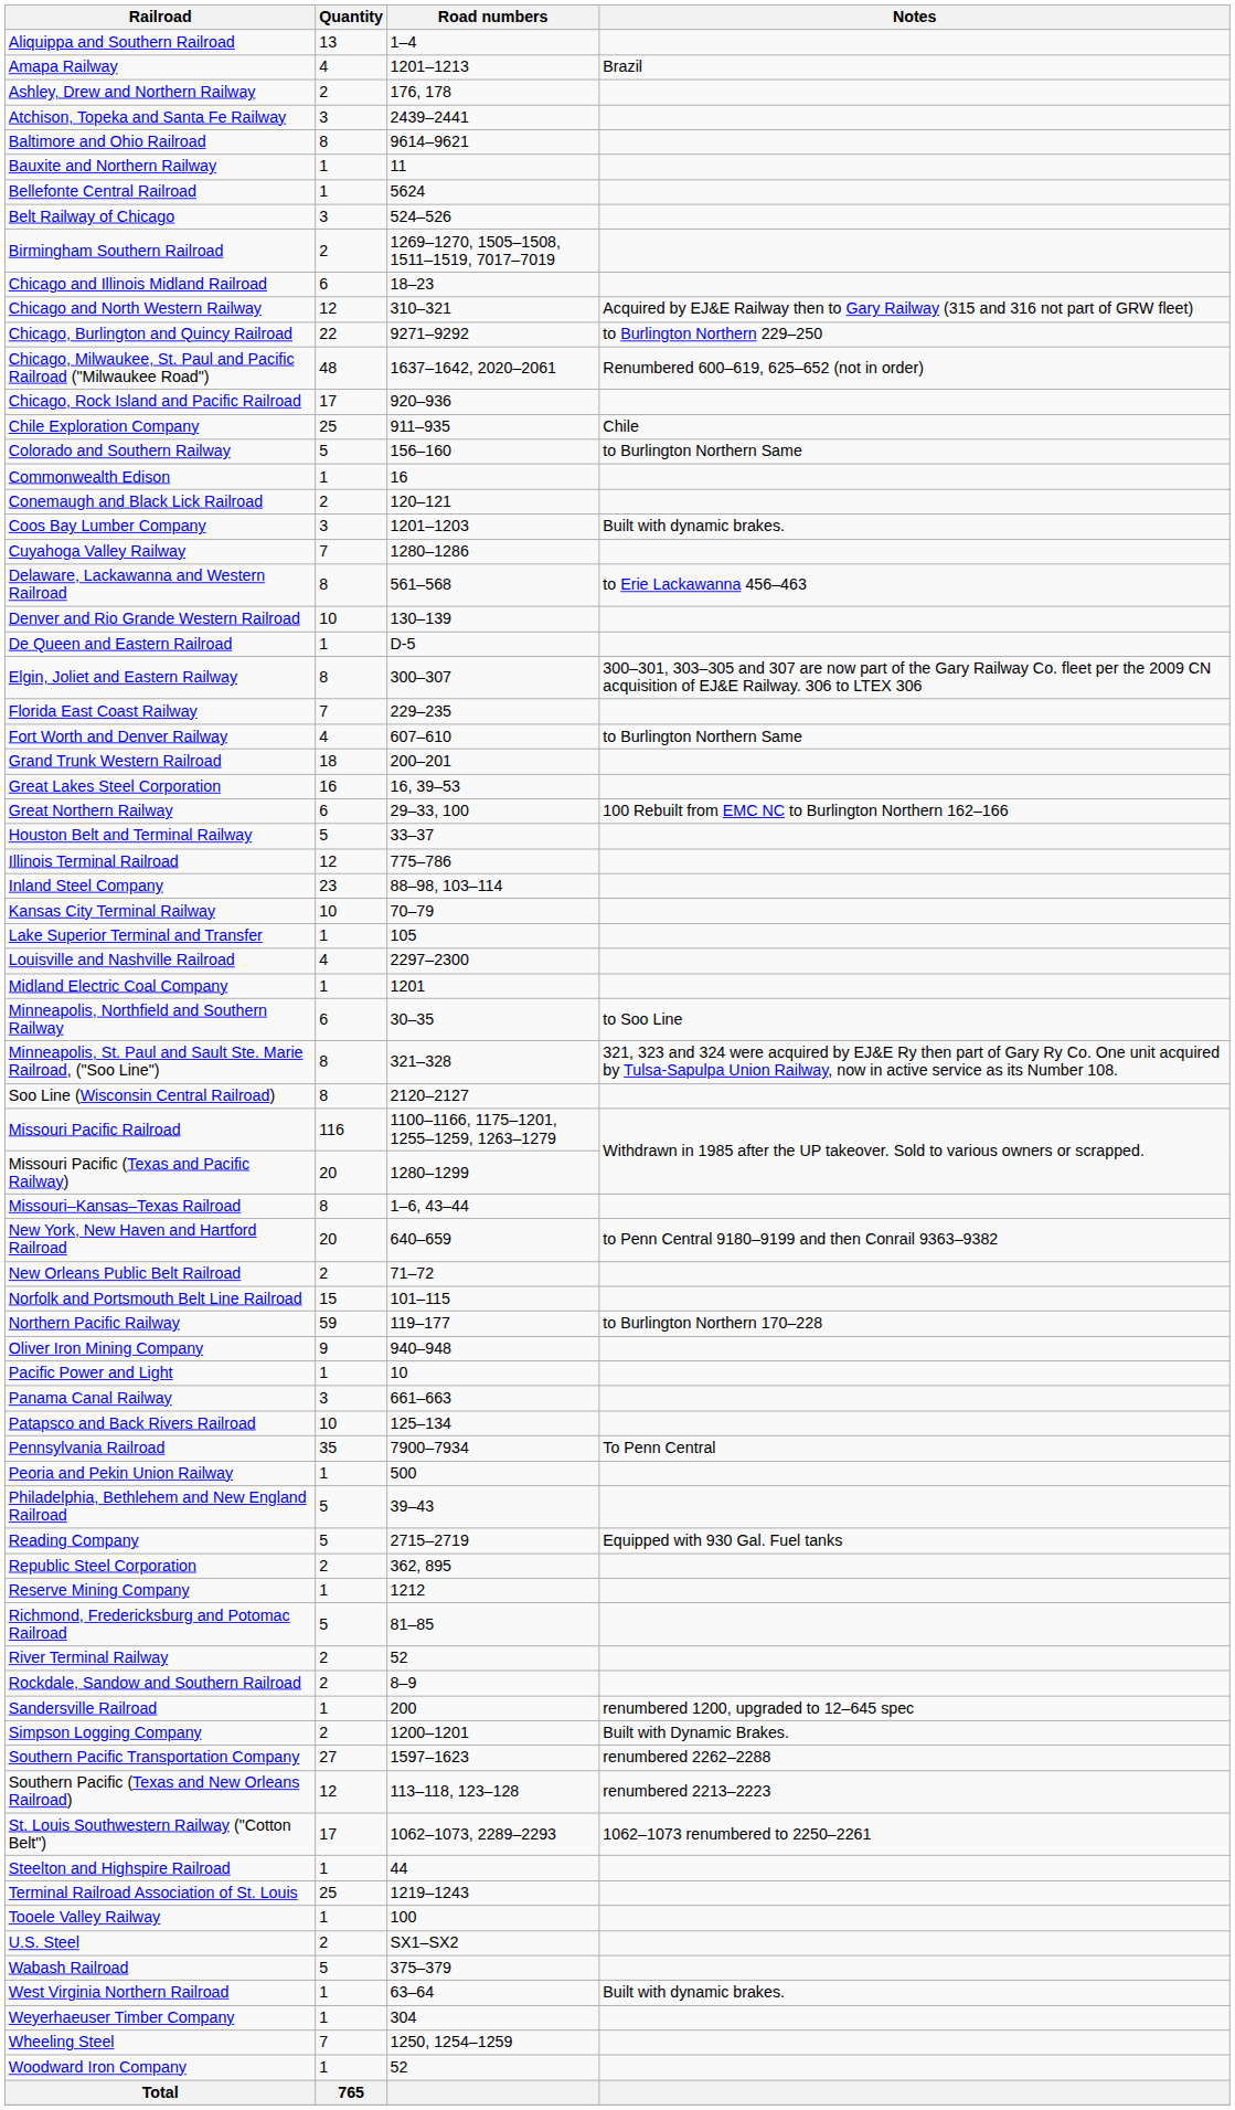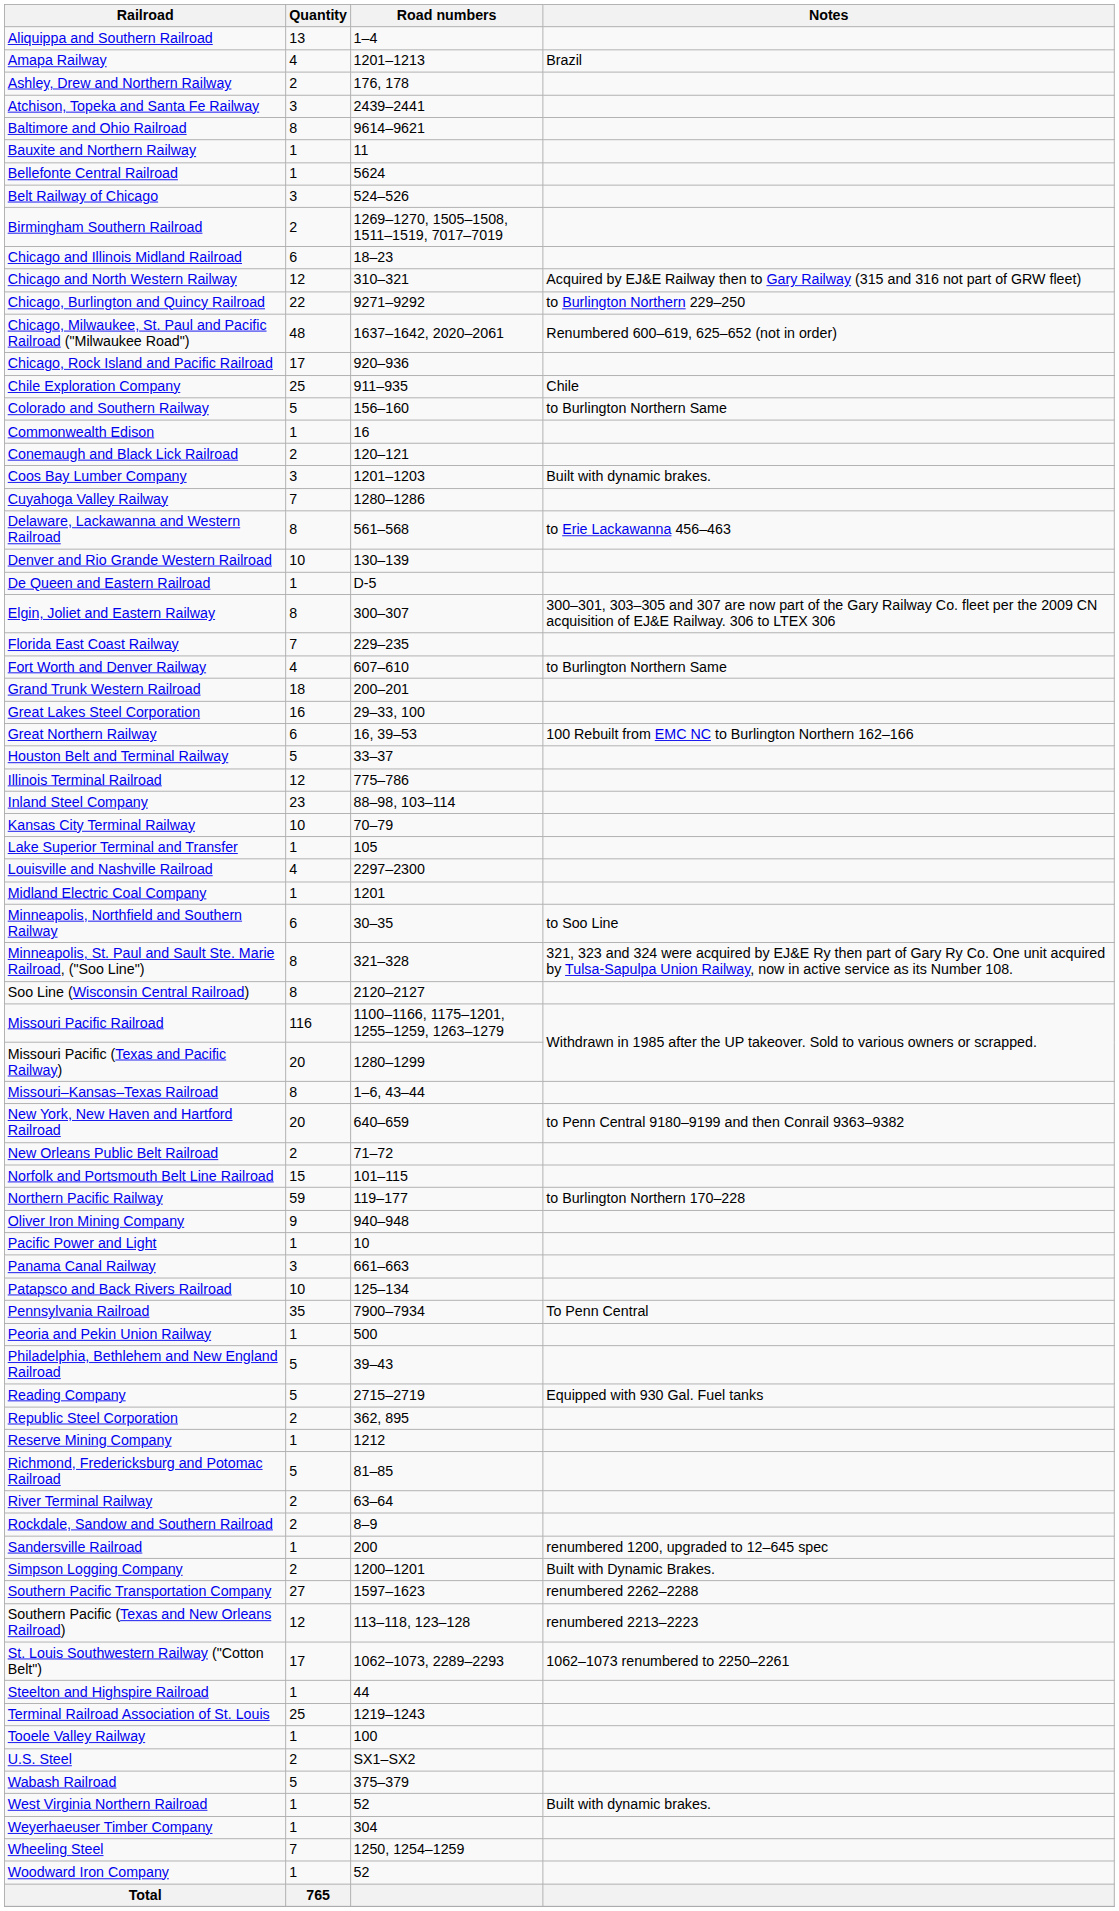Great Lakes Steel Corporation | Road numbers: 16, 39–53 -> 29–33, 100
Great Northern Railway | Road numbers: 29–33, 100 -> 16, 39–53
River Terminal Railway | Road numbers: 52 -> 63–64
West Virginia Northern Railroad | Road numbers: 63–64 -> 52
